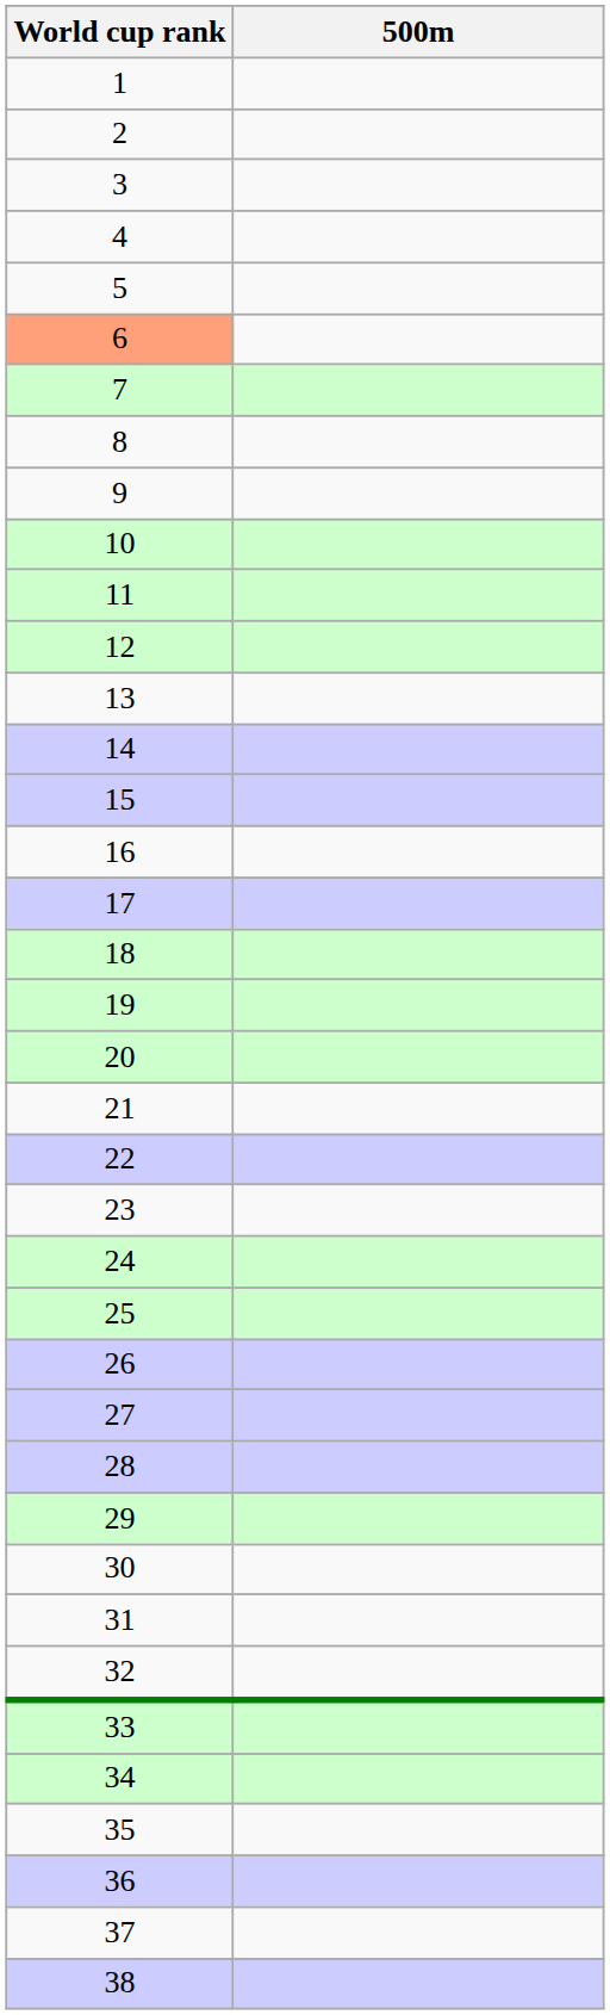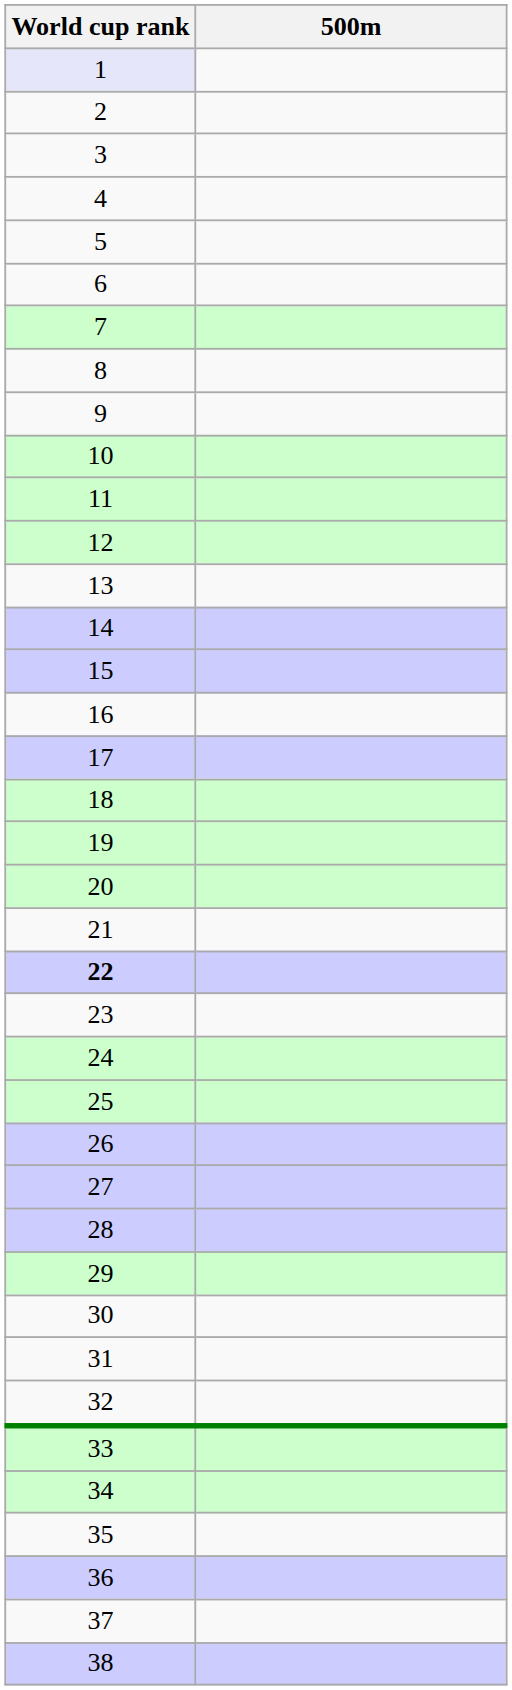1 | World cup rank: no background -> lavender background
6 | World cup rank: lightsalmon background -> no background
22 | World cup rank: normal -> bold
